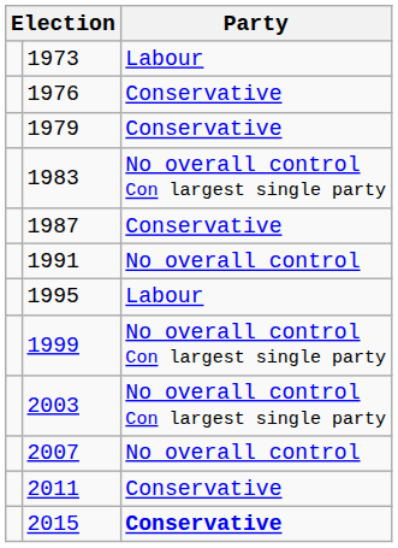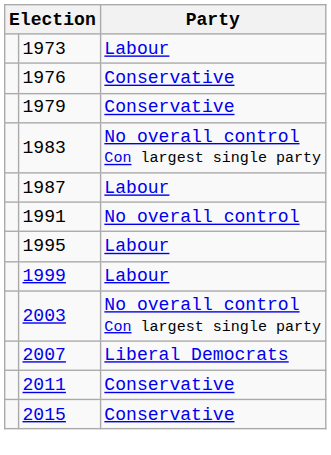1987 | Party: Conservative -> Labour
1999 | Party: No overall control Con largest single party -> Labour
2007 | Party: No overall control -> Liberal Democrats
2015 | Party: bold -> normal
